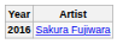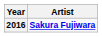2016 | Artist: normal -> bold
